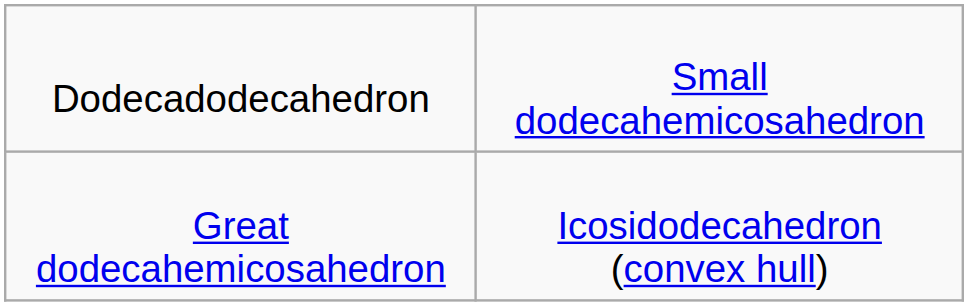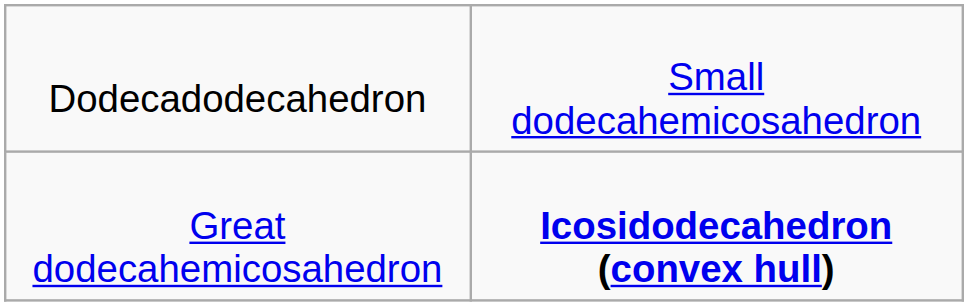Great dodecahemicosahedron | column 2: normal -> bold
